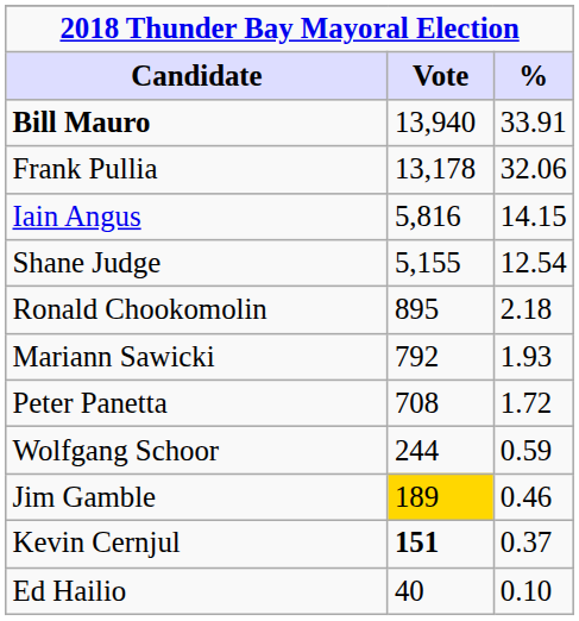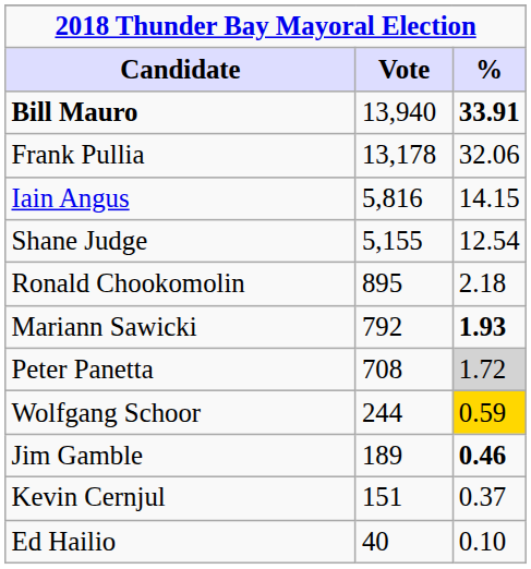Bill Mauro | %: normal -> bold
Mariann Sawicki | %: normal -> bold
Peter Panetta | %: no background -> lightgrey background
Wolfgang Schoor | %: no background -> gold background
Jim Gamble | Vote: gold background -> no background
Jim Gamble | %: normal -> bold
Kevin Cernjul | Vote: bold -> normal
